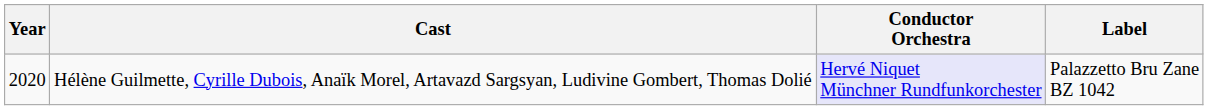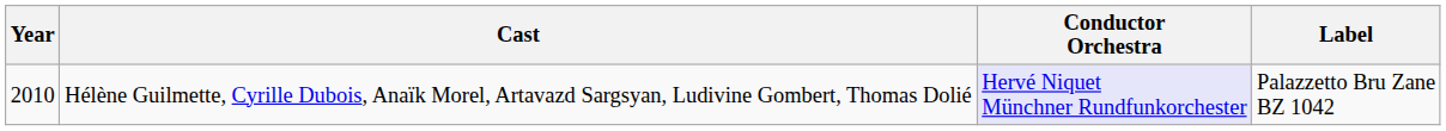row 2 | Year: 2020 -> 2010
